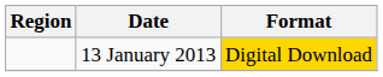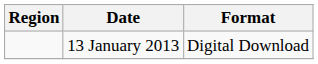13 January 2013 | Format: gold background -> no background
